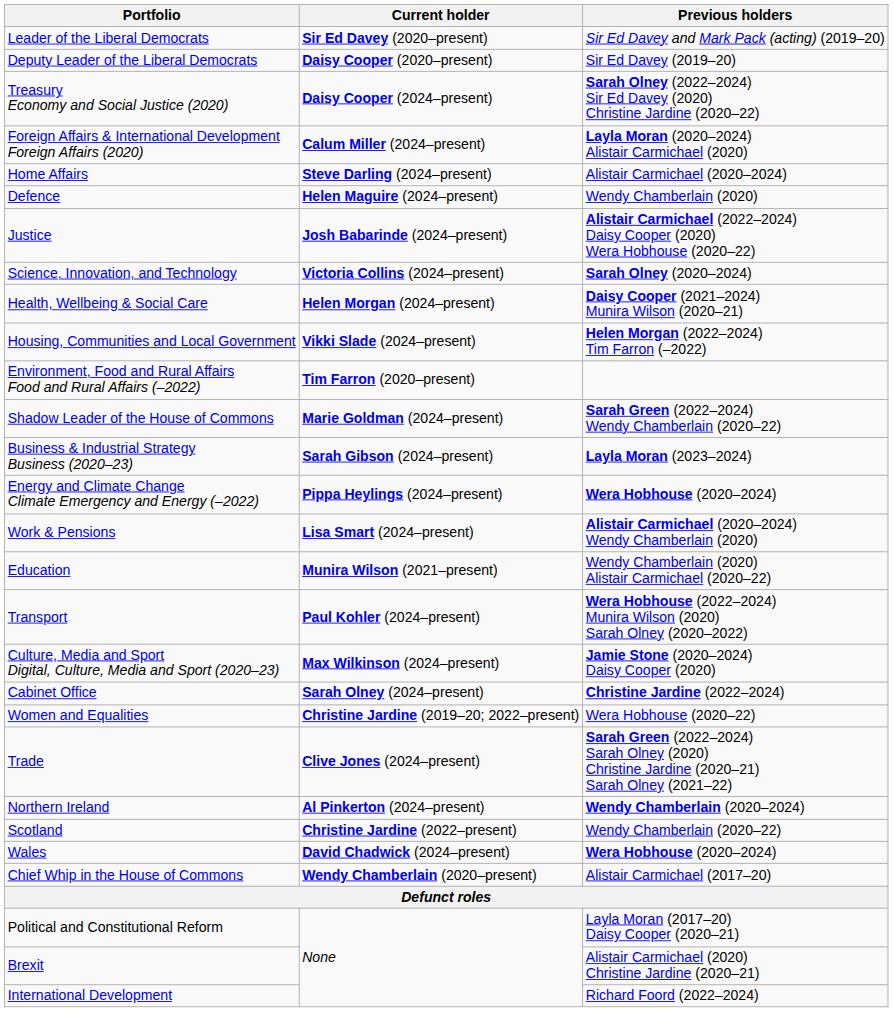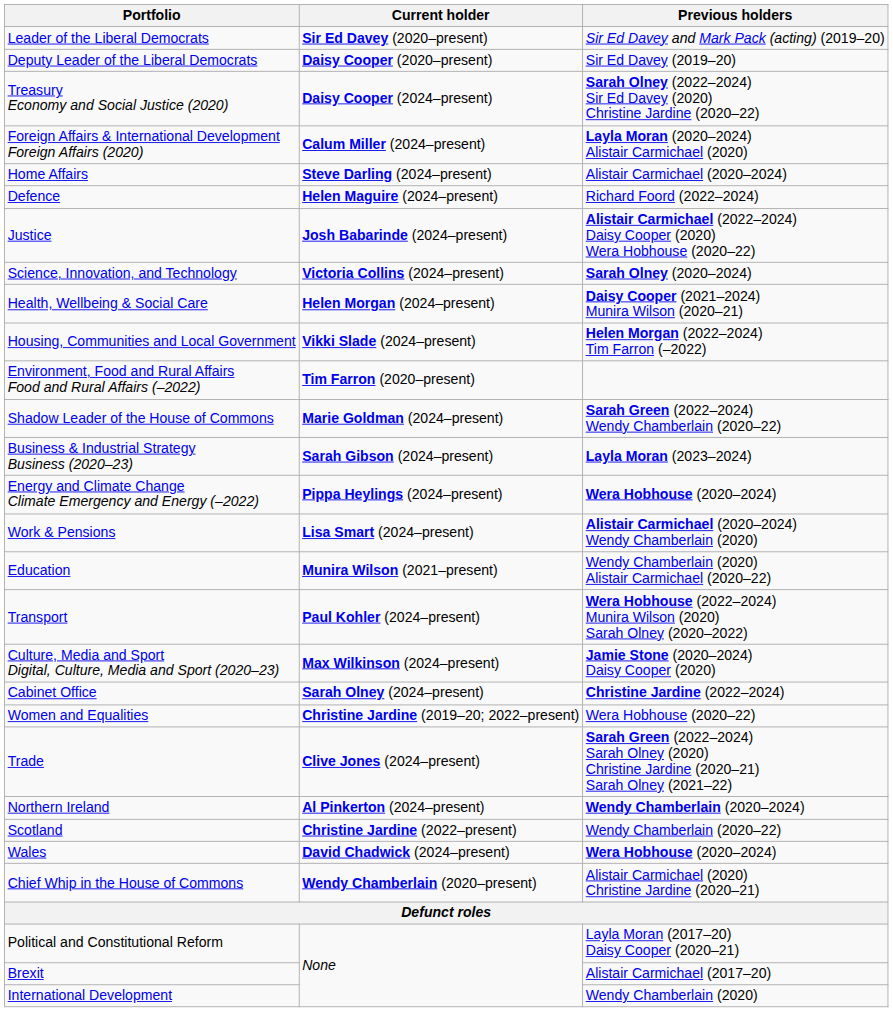Defence | Previous holders: Wendy Chamberlain (2020) -> Richard Foord (2022–2024)
Chief Whip in the House of Commons | Previous holders: Alistair Carmichael (2017–20) -> Alistair Carmichael (2020) Christine Jardine (2020–21)
Brexit | Previous holders: Alistair Carmichael (2020) Christine Jardine (2020–21) -> Alistair Carmichael (2017–20)
International Development | Previous holders: Richard Foord (2022–2024) -> Wendy Chamberlain (2020)
